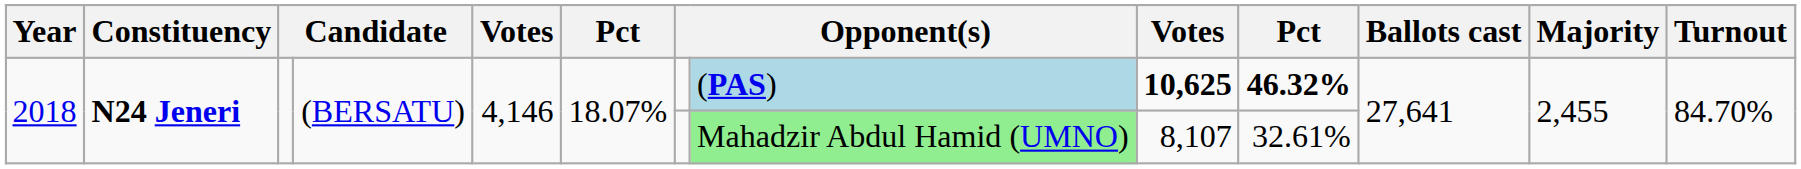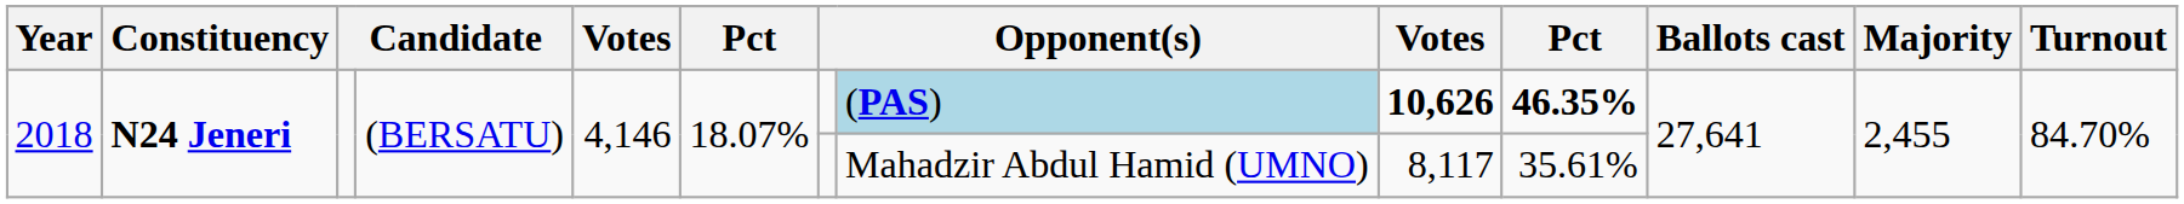row 2 | column 9: 10,625 -> 10,626
row 2 | column 10: 46.32% -> 46.35%
row 3 | column 8: lightgreen background -> no background
row 3 | column 9: 8,107 -> 8,117
row 3 | column 10: 32.61% -> 35.61%
